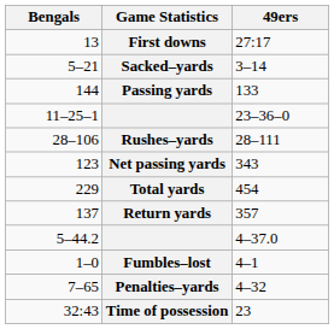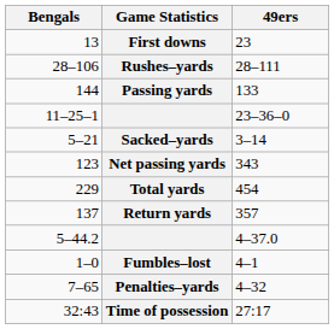First downs | 49ers: 27:17 -> 23
rows swapped: Rushes–yards <-> Sacked–yards
Time of possession | 49ers: 23 -> 27:17
